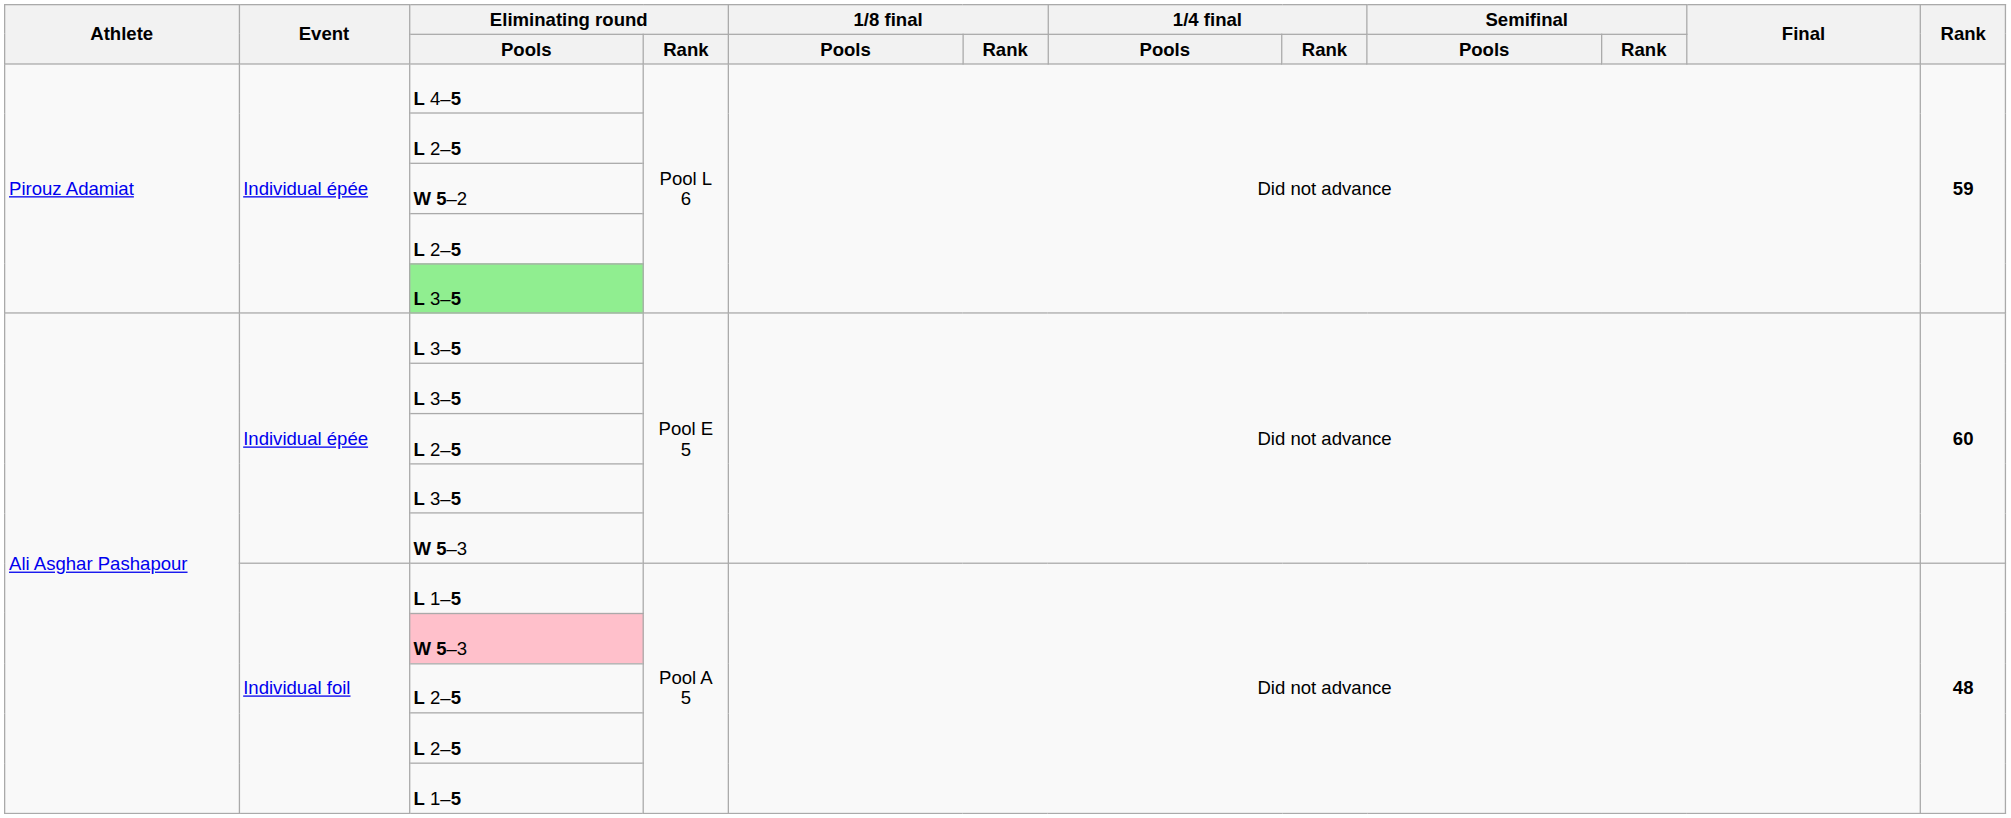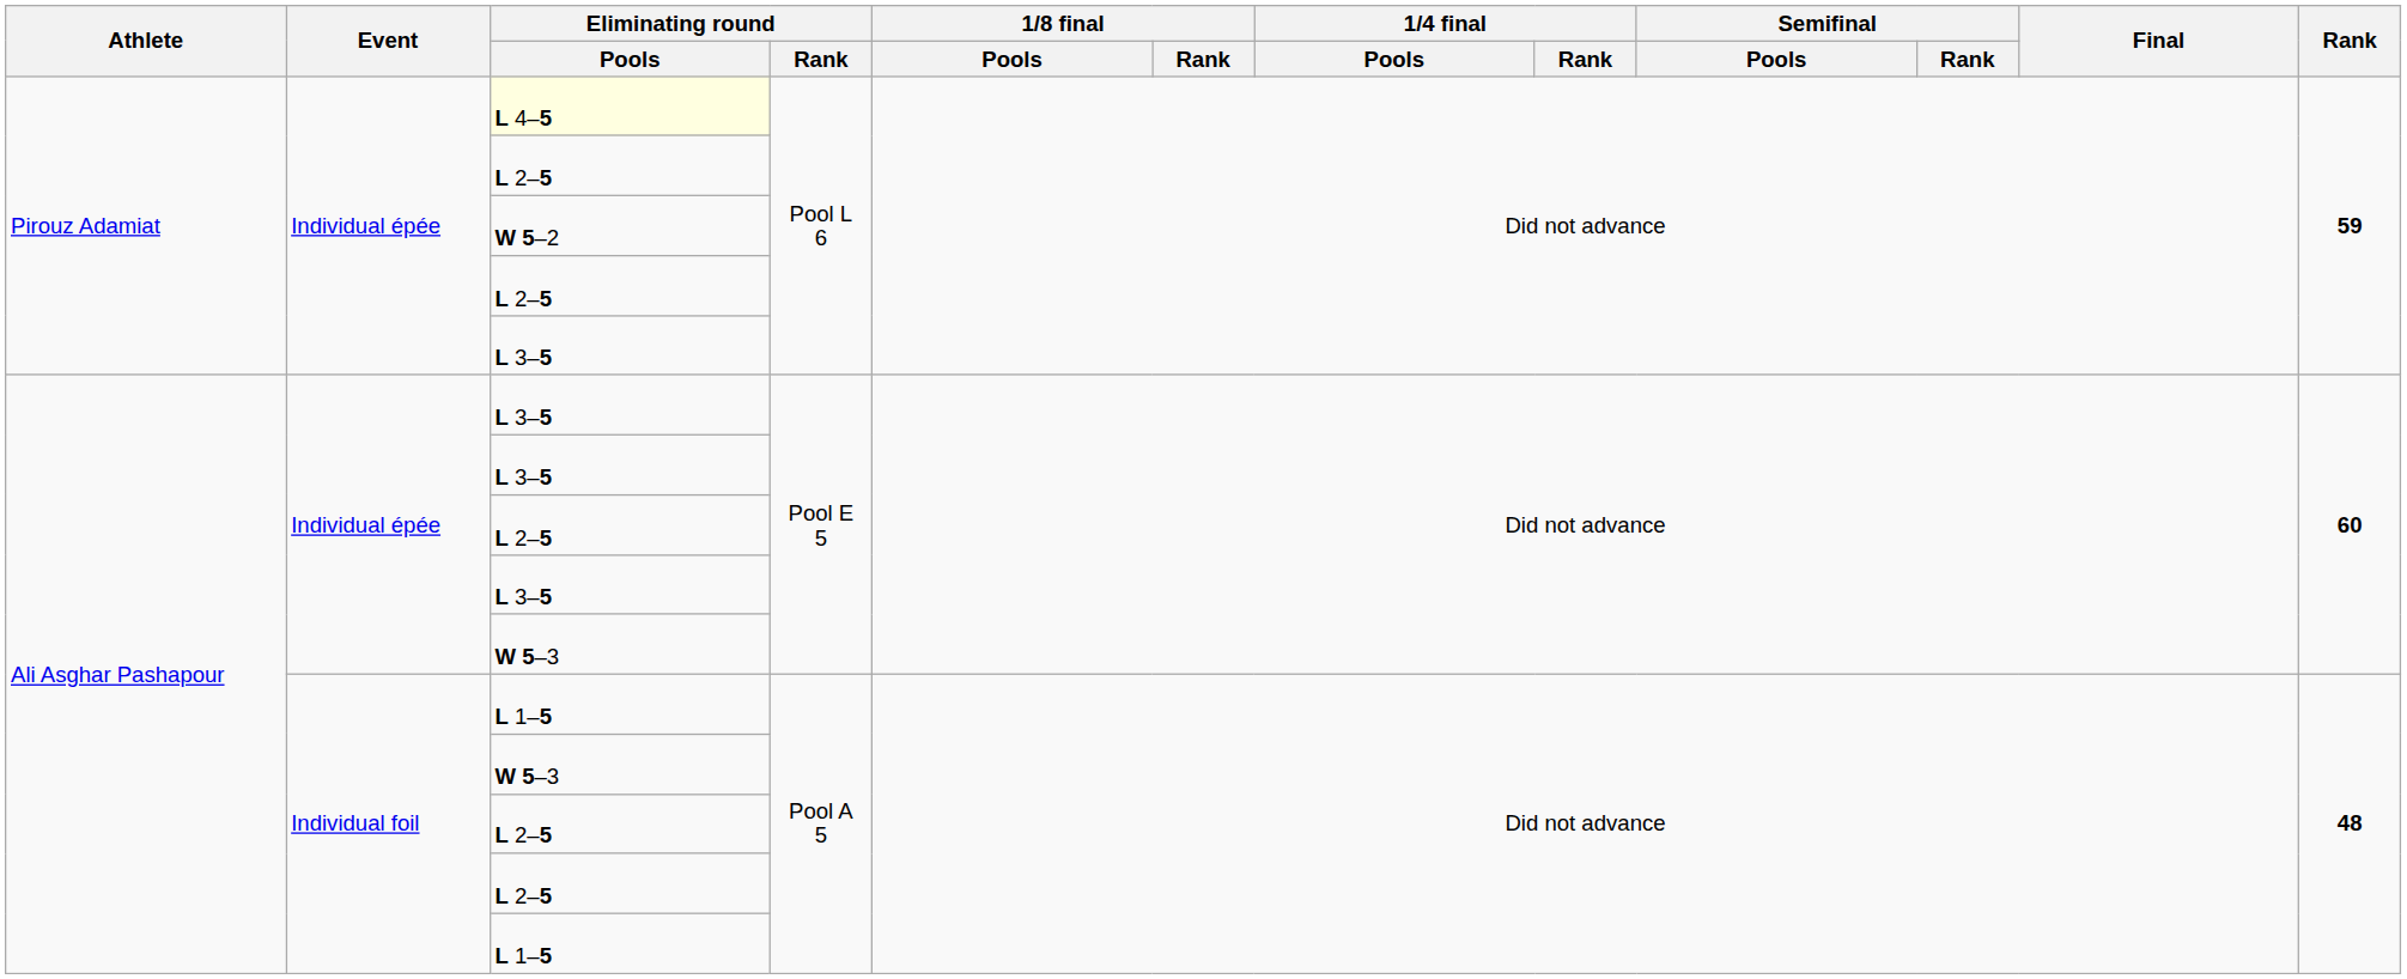L 4–5 | Eliminating round / Pools: no background -> lightyellow background
L 3–5 / Pool L 6 | Eliminating round / Pools: lightgreen background -> no background
W 5–3 / Pool A 5 | Eliminating round / Pools: pink background -> no background
